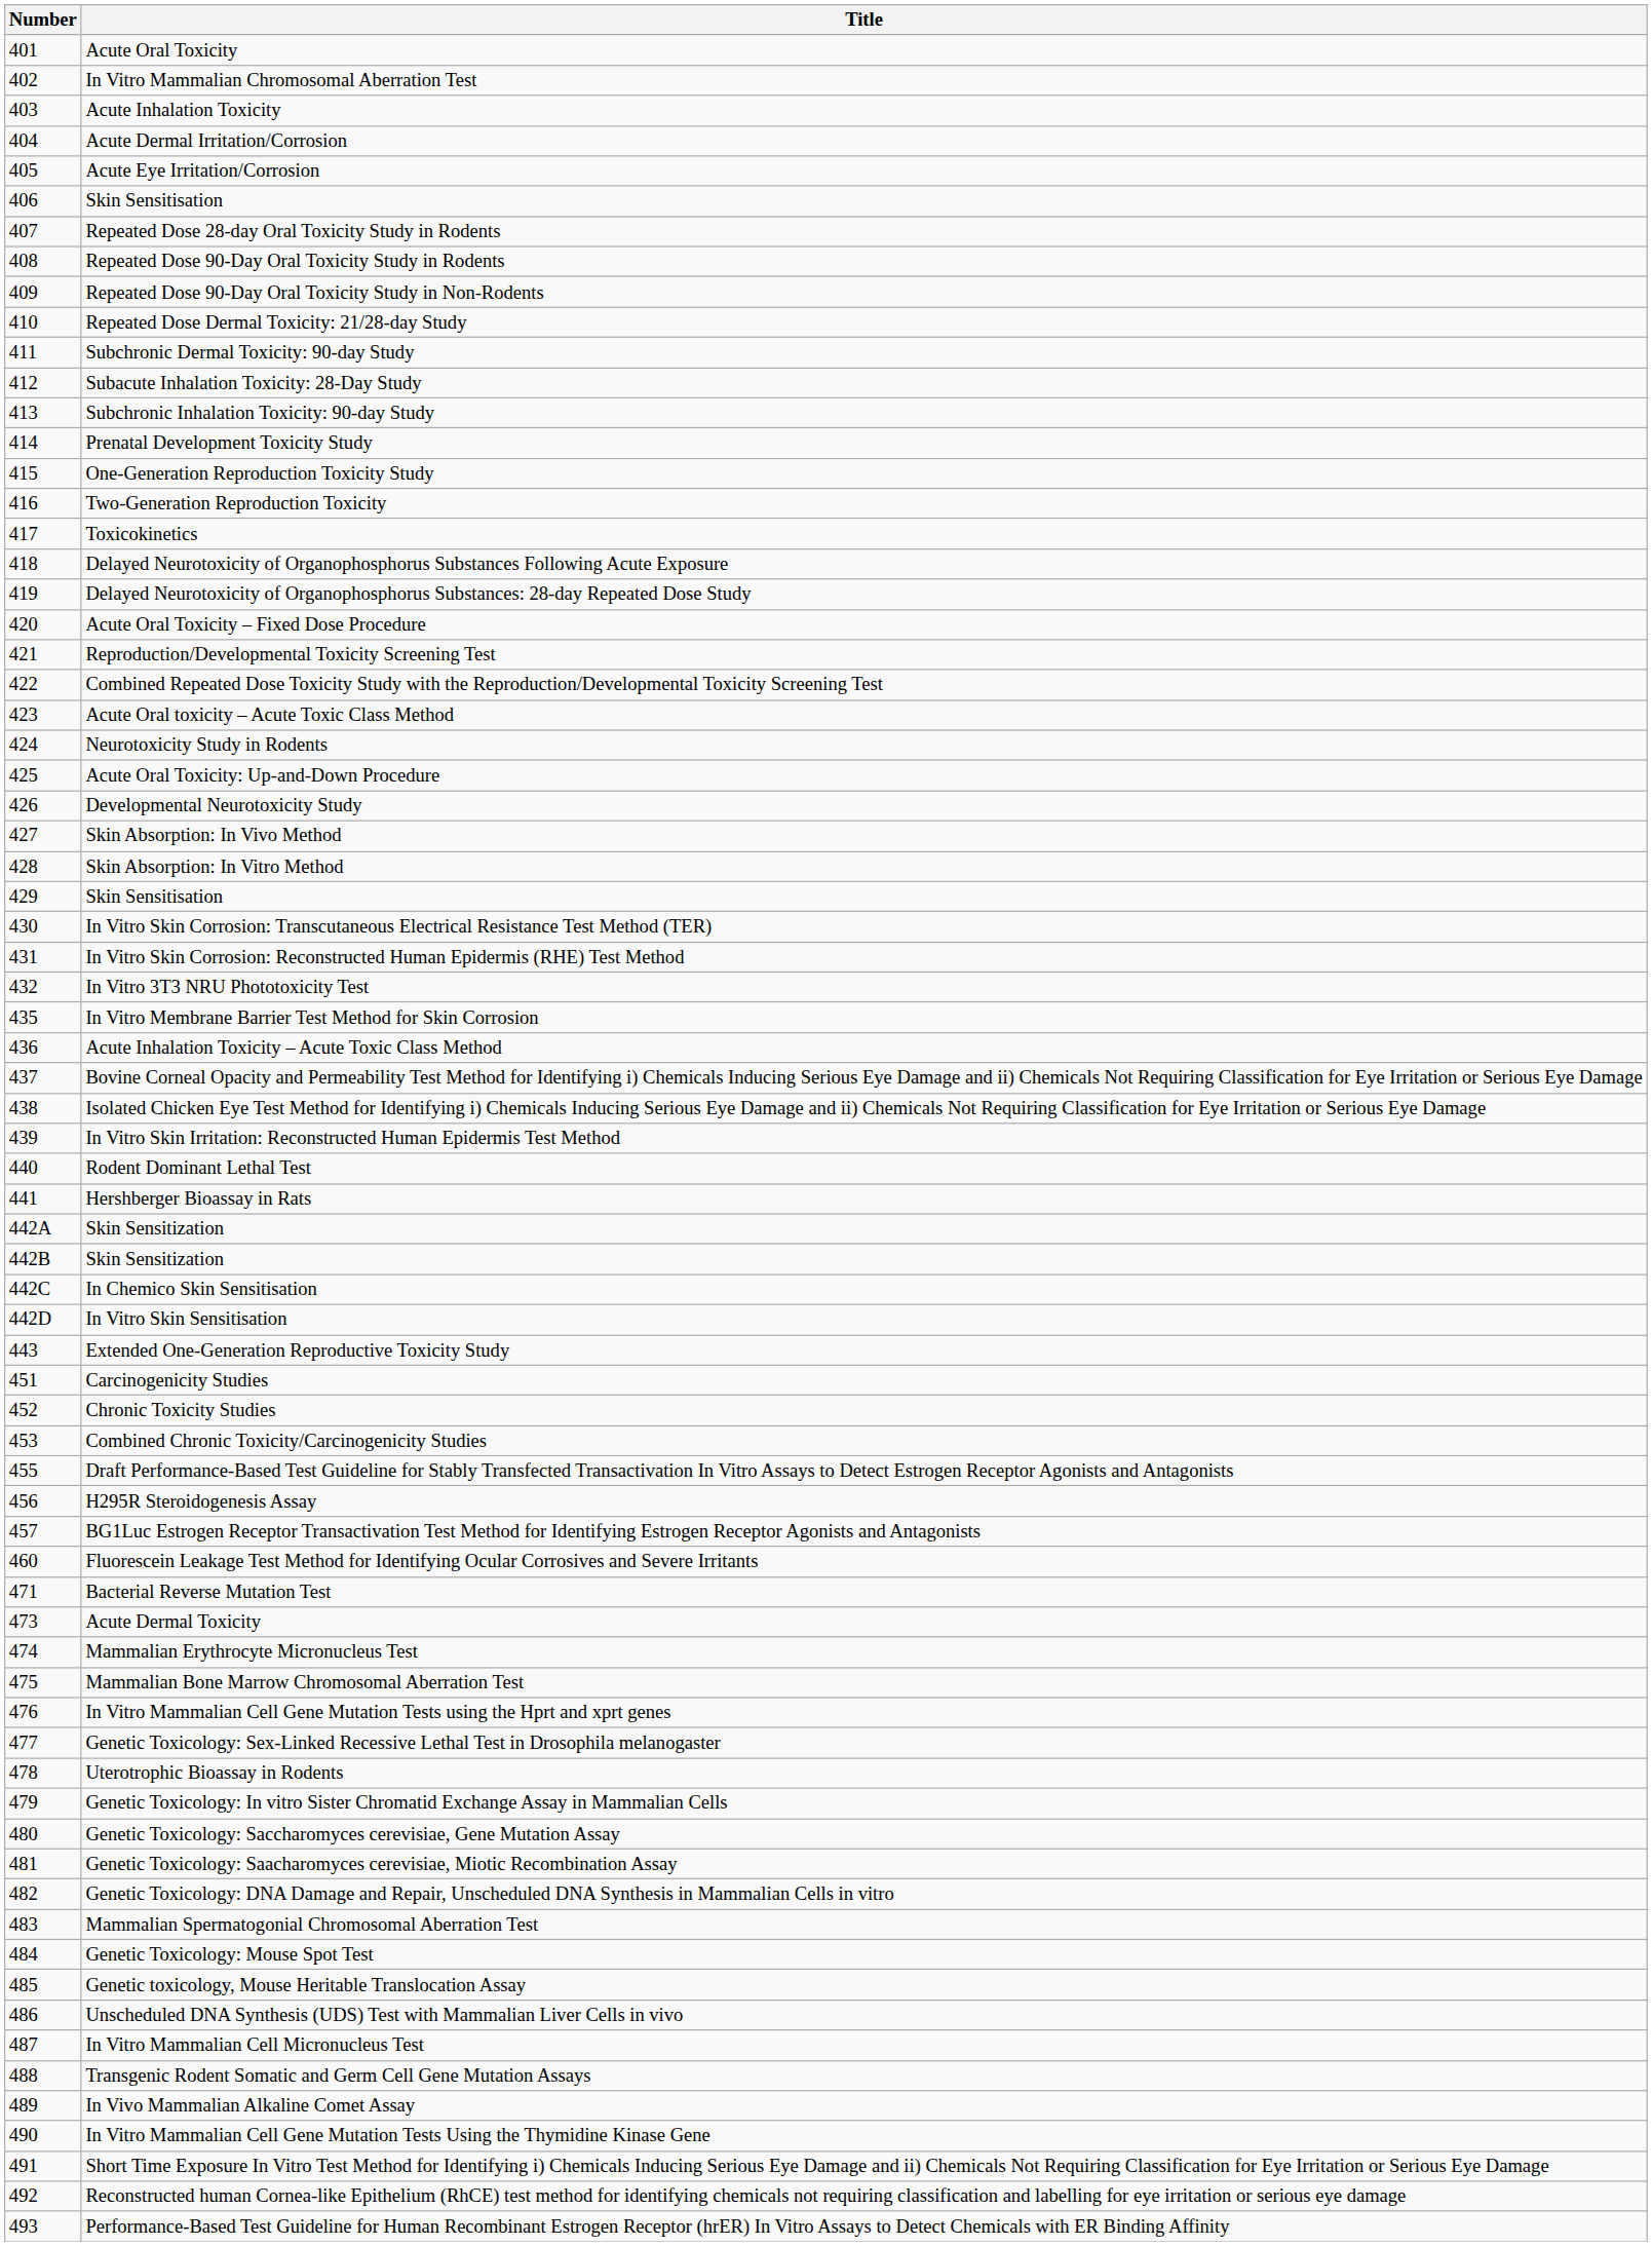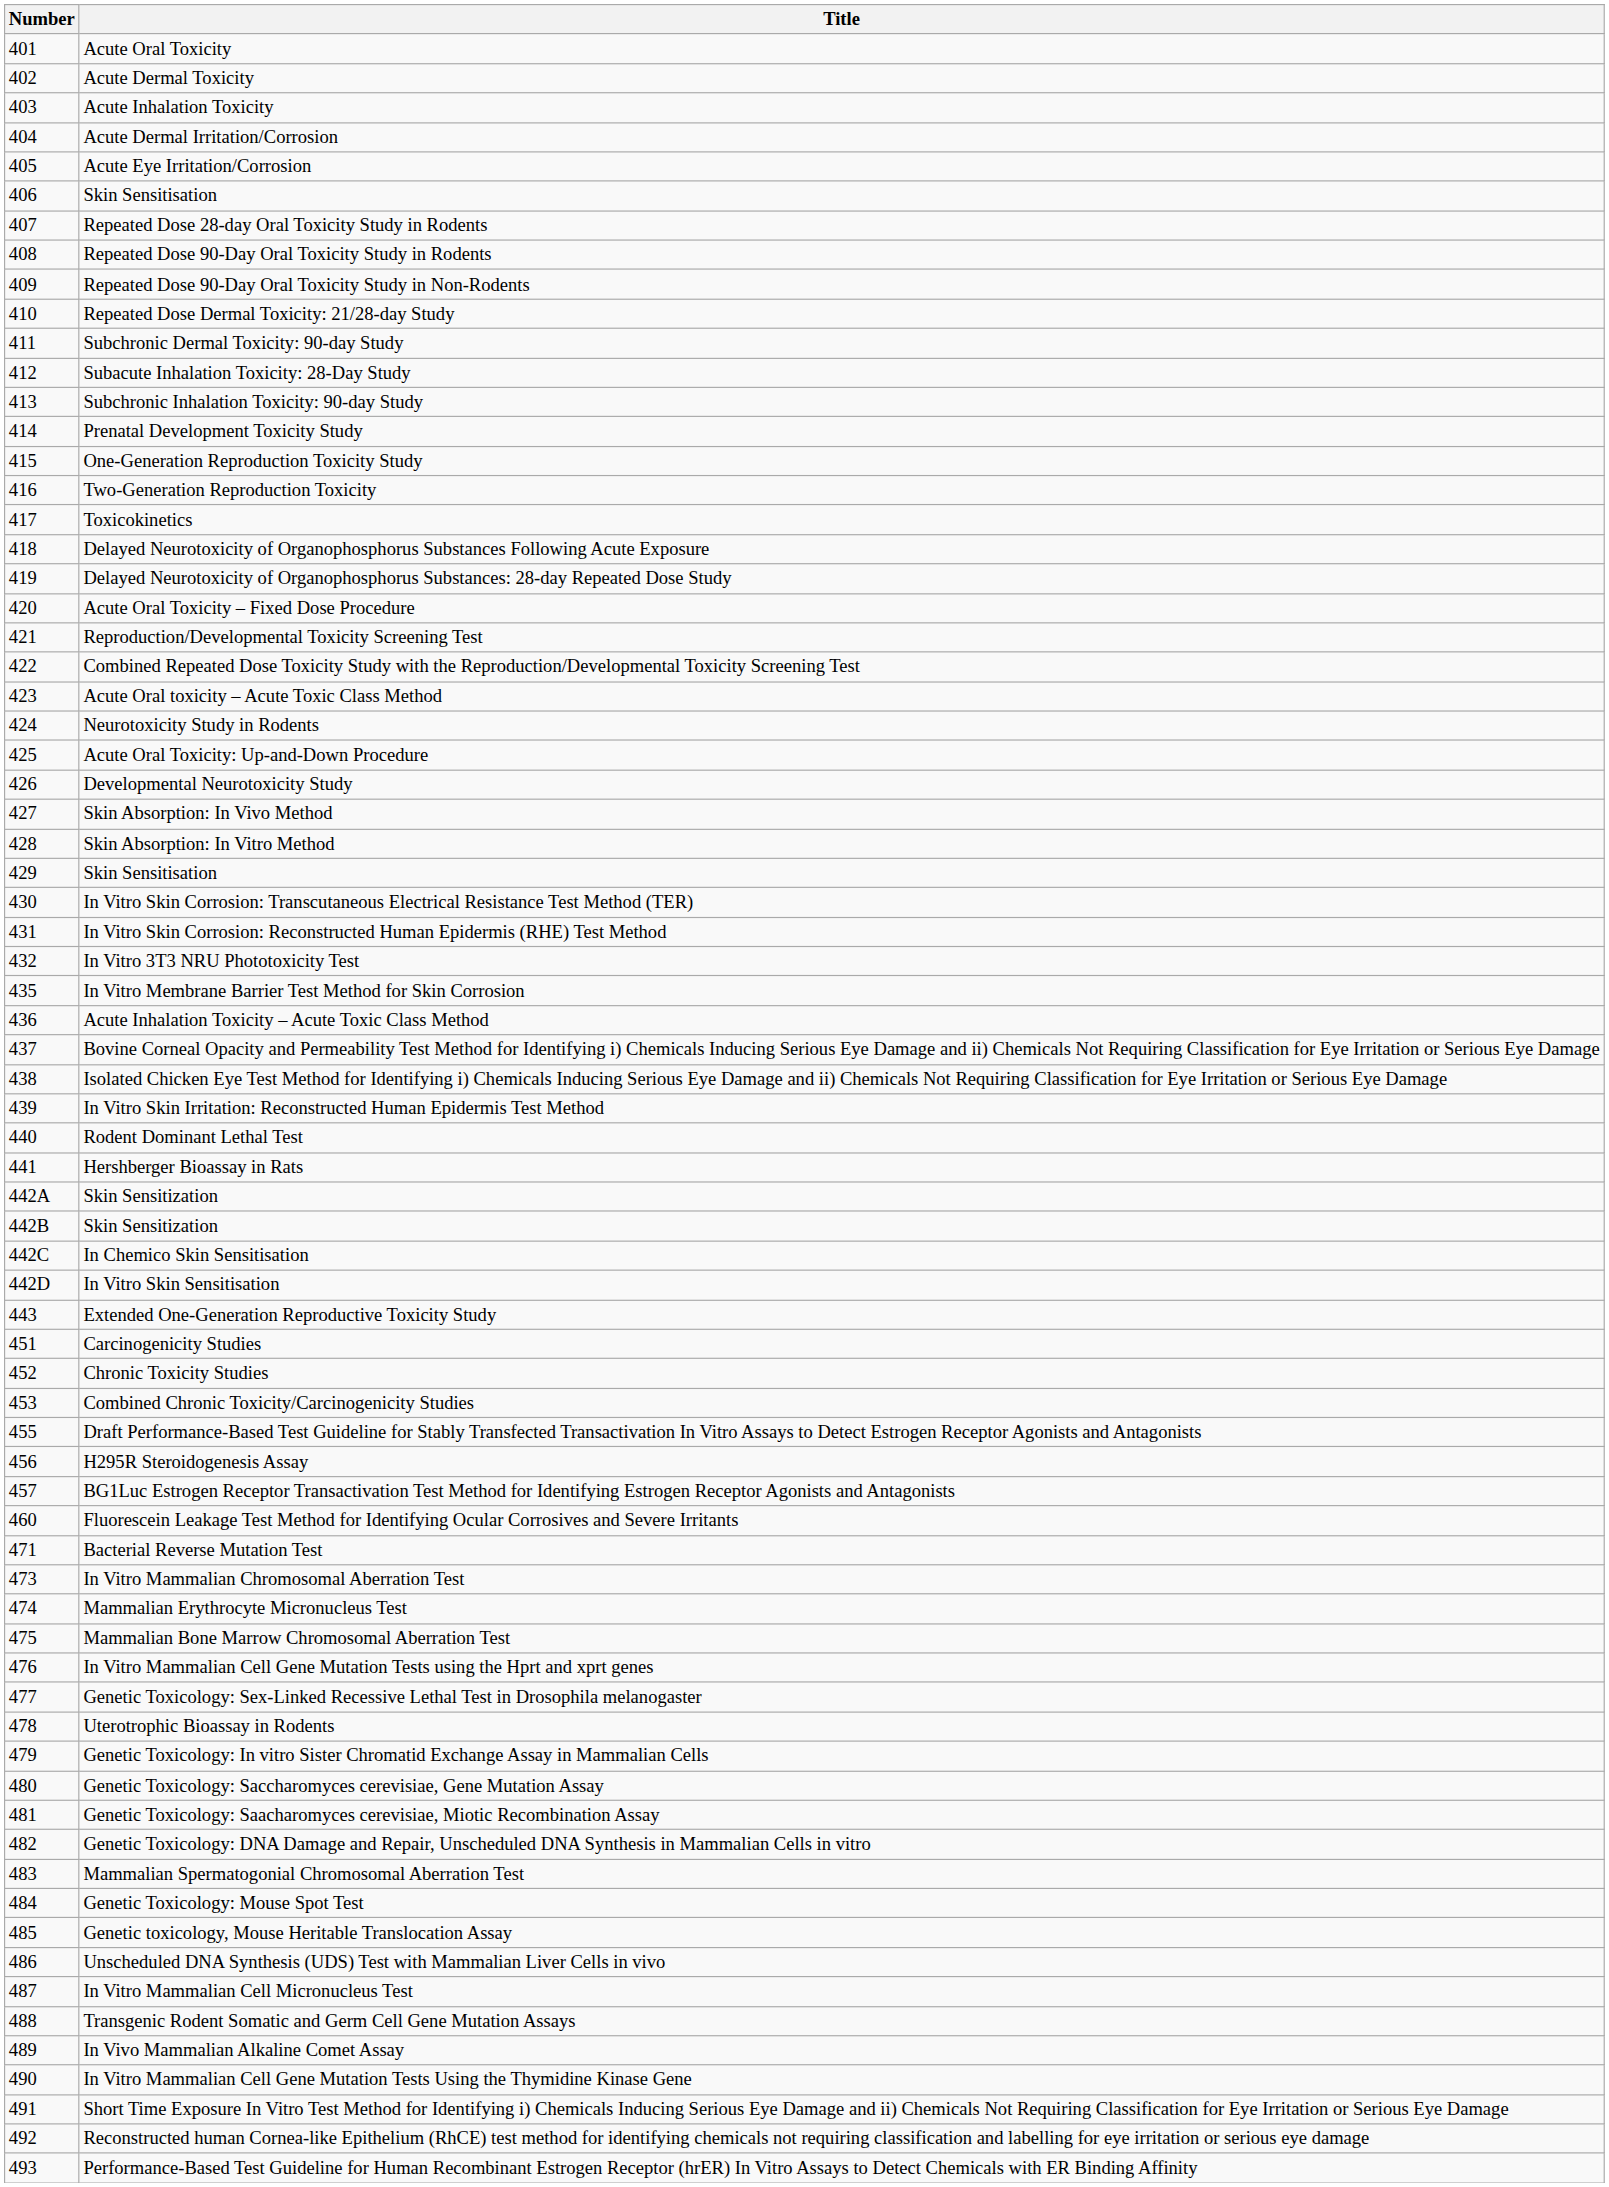row 3 | Title: In Vitro Mammalian Chromosomal Aberration Test -> Acute Dermal Toxicity
row 54 | Title: Acute Dermal Toxicity -> In Vitro Mammalian Chromosomal Aberration Test
